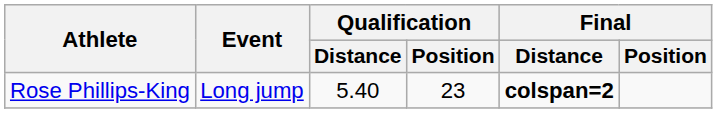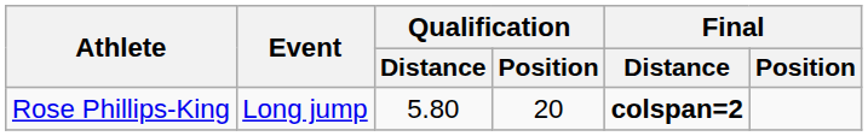Rose Phillips-King | Qualification / Distance: 5.40 -> 5.80
Rose Phillips-King | Qualification / Position: 23 -> 20
